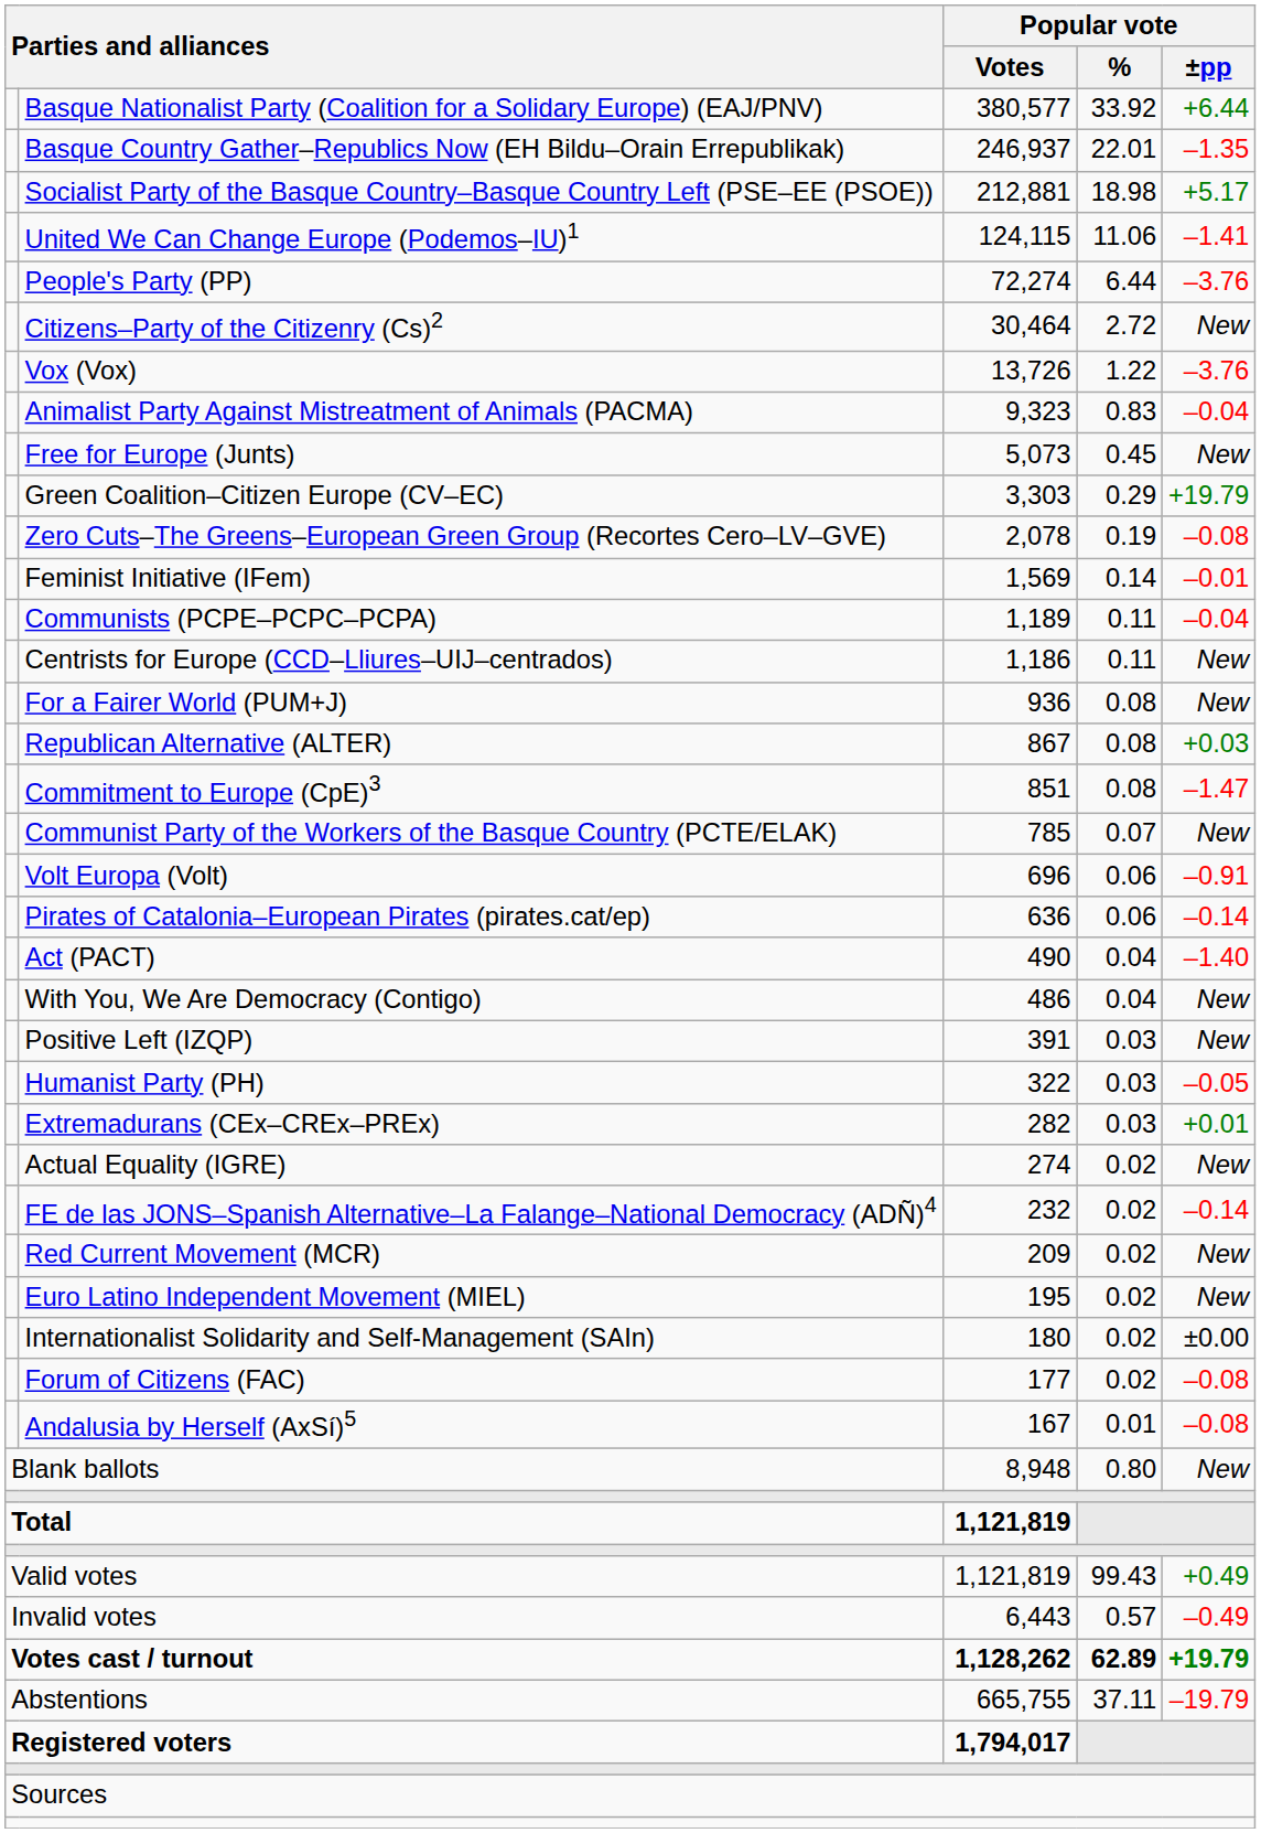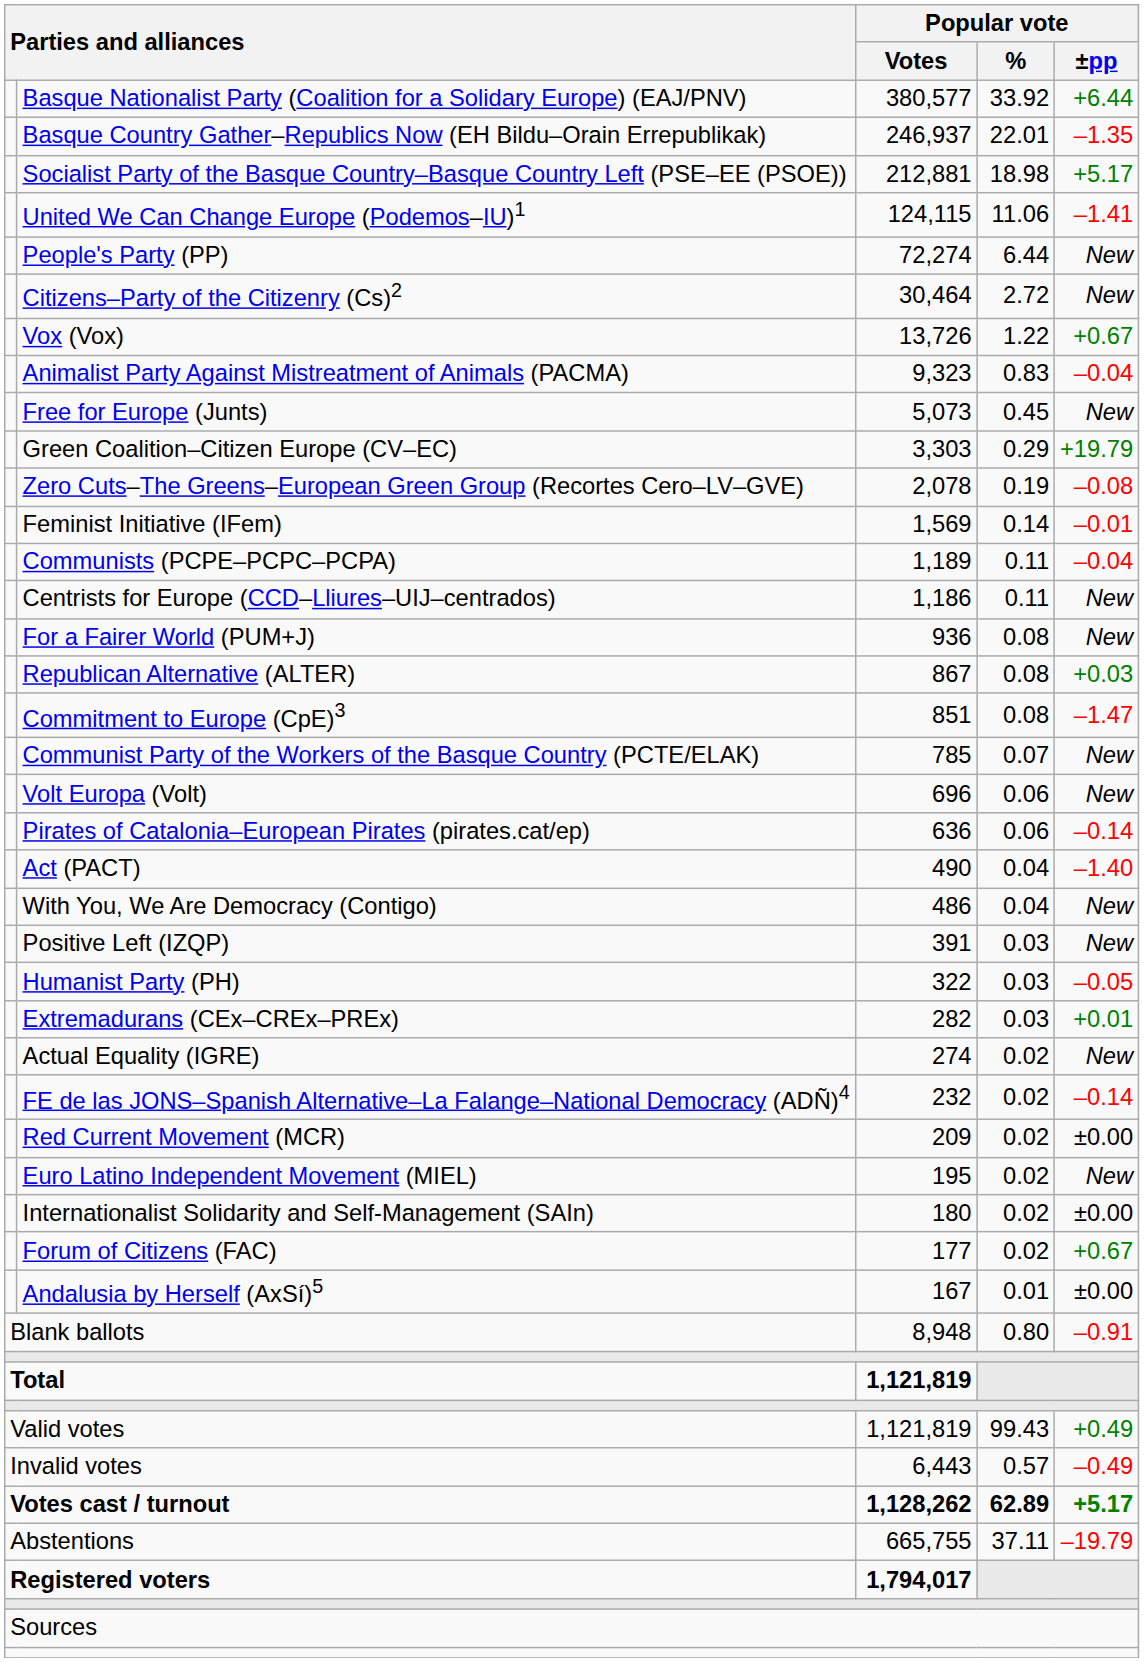People's Party (PP) | Popular vote / ±pp: –3.76 -> New
Vox (Vox) | Popular vote / ±pp: –3.76 -> +0.67
Volt Europa (Volt) | Popular vote / ±pp: –0.91 -> New
Red Current Movement (MCR) | Popular vote / ±pp: New -> ±0.00
Forum of Citizens (FAC) | Popular vote / ±pp: –0.08 -> +0.67
Andalusia by Herself (AxSí)5 | Popular vote / ±pp: –0.08 -> ±0.00
Blank ballots | Popular vote / ±pp: New -> –0.91
Votes cast / turnout | Popular vote / ±pp: +19.79 -> +5.17
